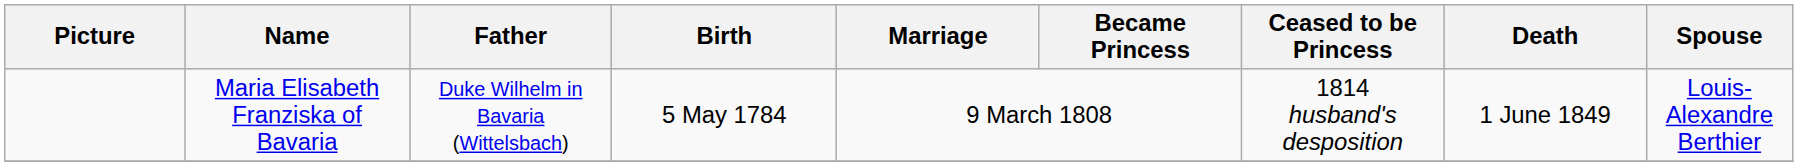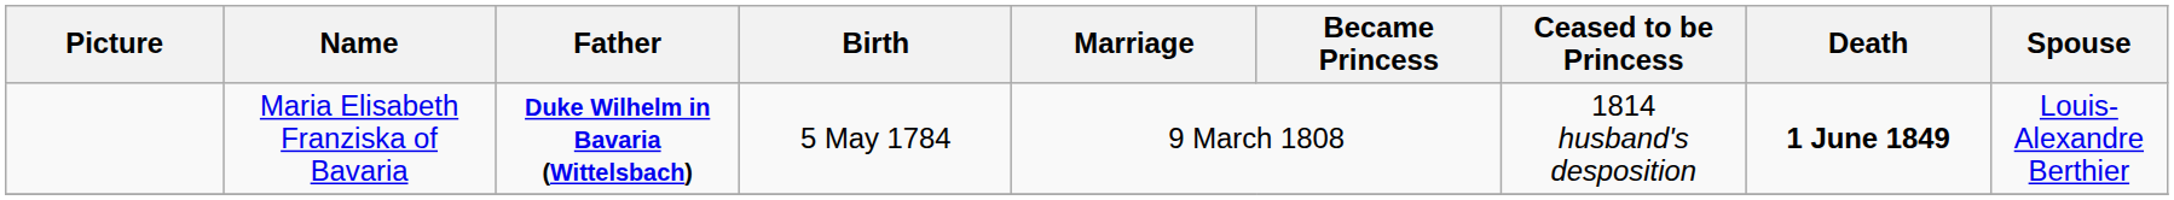Maria Elisabeth Franziska of Bavaria | Father: normal -> bold
Maria Elisabeth Franziska of Bavaria | Death: normal -> bold
